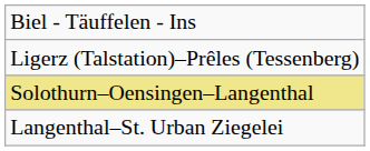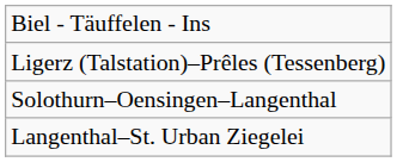row 3 | column 1: khaki background -> no background
